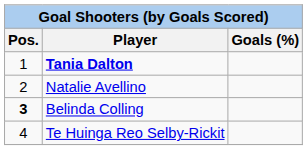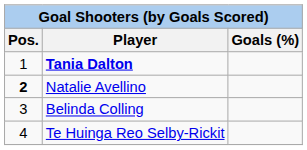Natalie Avellino | Pos.: normal -> bold
Belinda Colling | Pos.: bold -> normal
